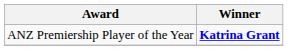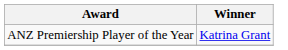ANZ Premiership Player of the Year | Winner: bold -> normal
